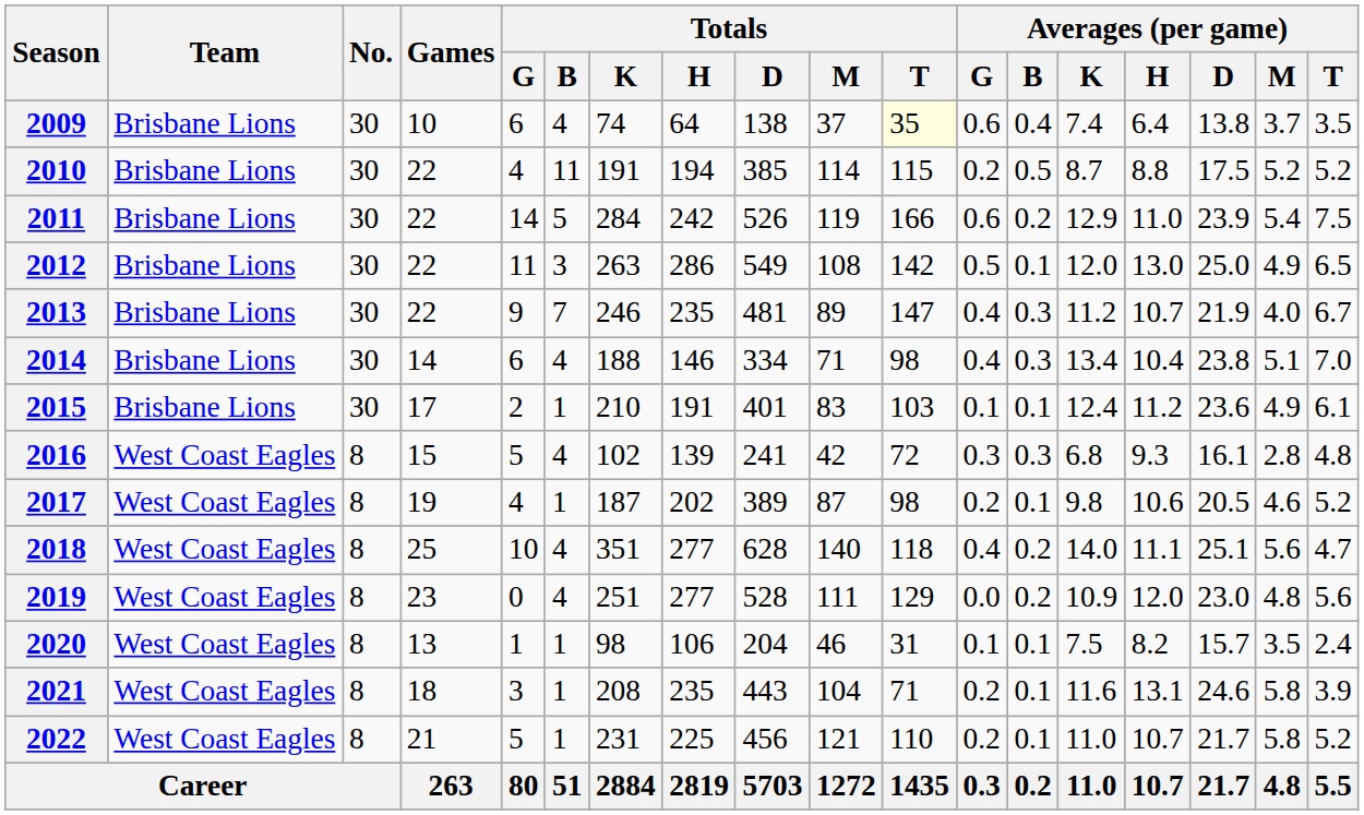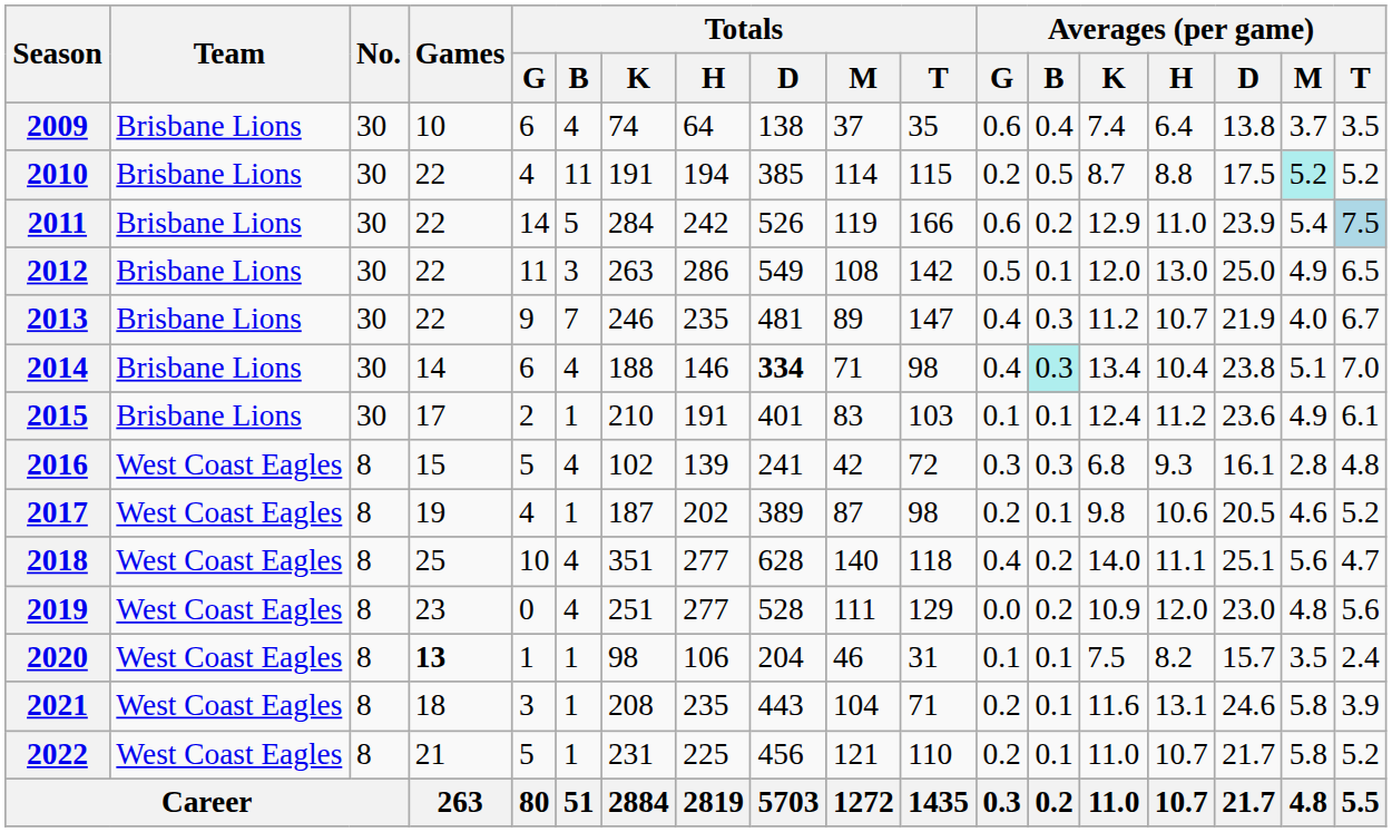2009 | Totals / T: lightyellow background -> no background
2010 | Averages (per game) / M: no background -> paleturquoise background
2011 | Averages (per game) / T: no background -> lightblue background
2014 | Totals / D: normal -> bold
2014 | Averages (per game) / B: no background -> paleturquoise background
2020 | Games: normal -> bold
